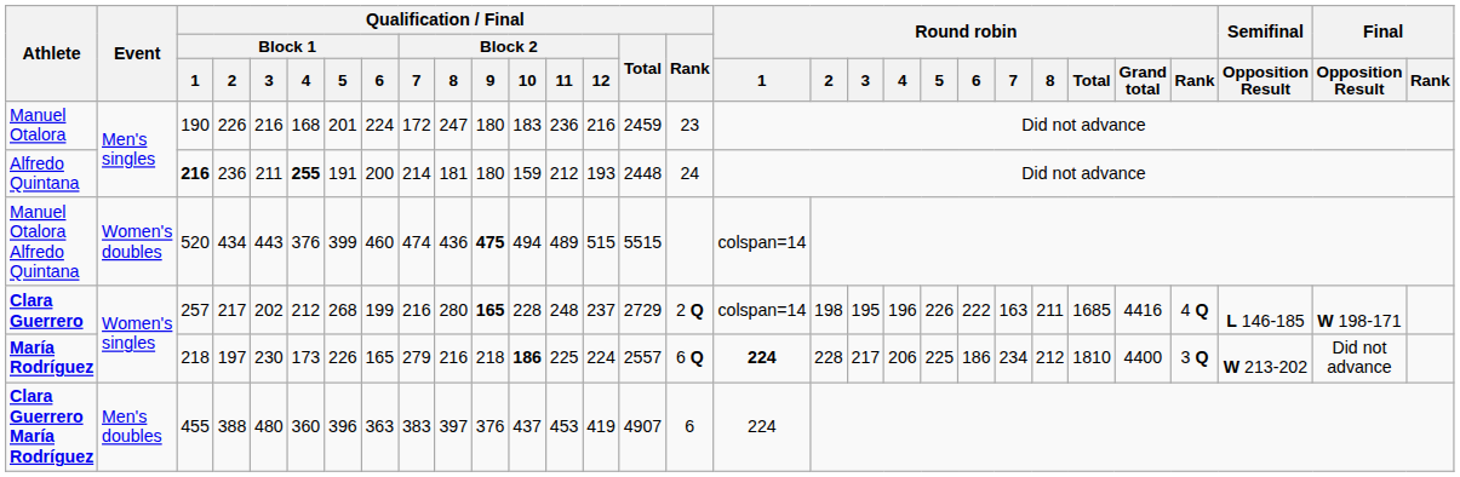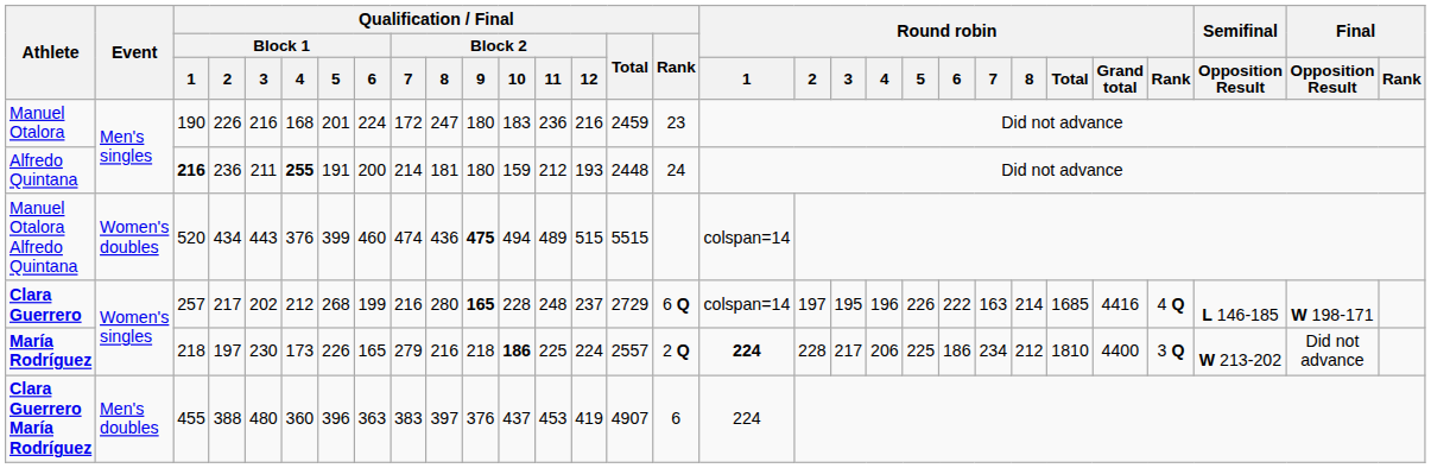Clara Guerrero | Qualification / Final / Rank: 2 Q -> 6 Q
Clara Guerrero | Round robin / 2: 198 -> 197
Clara Guerrero | Round robin / 8: 211 -> 214
María Rodríguez | Qualification / Final / Rank: 6 Q -> 2 Q
